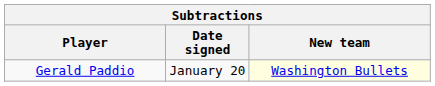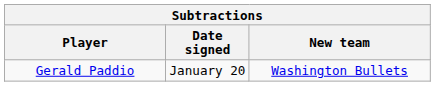Gerald Paddio | New team: lightyellow background -> no background
